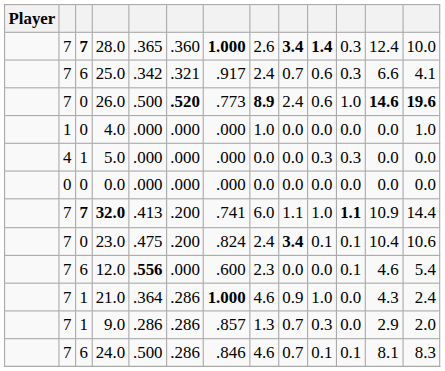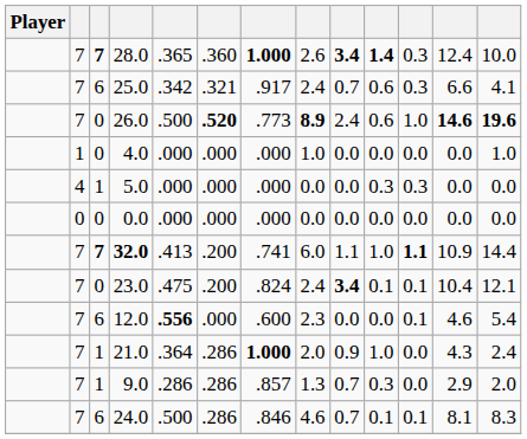23.0 | column 13: 10.6 -> 12.1
21.0 | column 8: 4.6 -> 2.0
